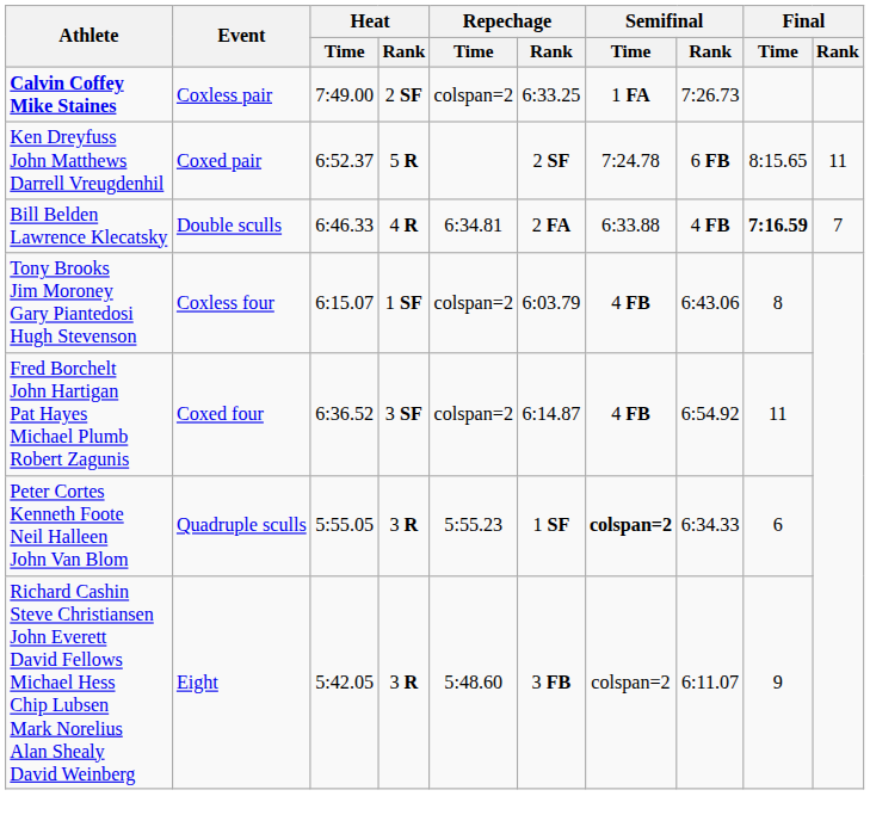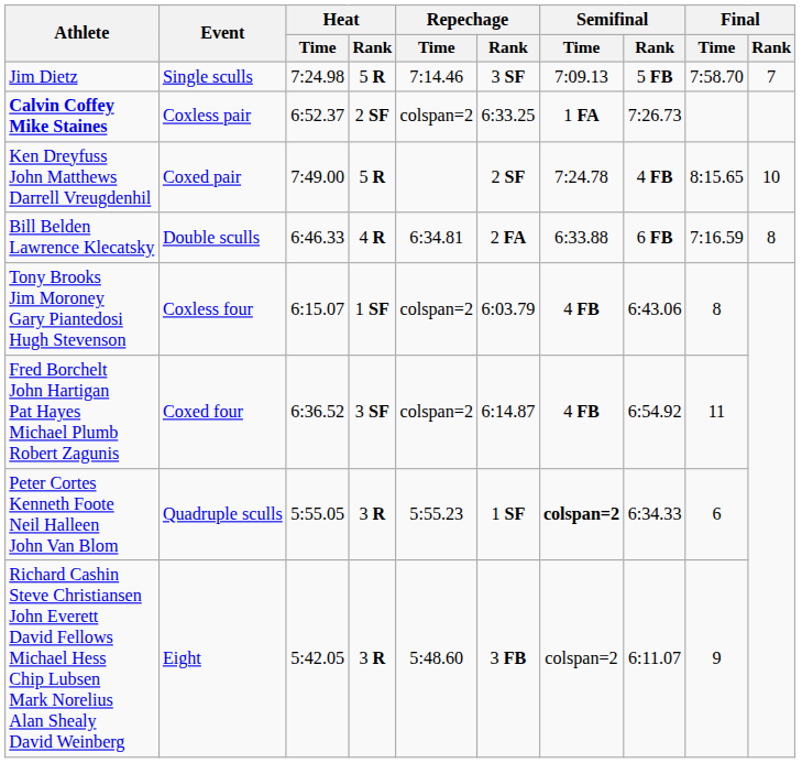+ row: Jim Dietz | Single sculls | 7:24.98 | 5 R | 7:14.46 | 3 SF | 7:09.13 | 5 FB | 7:58.70 | 7
Calvin Coffey Mike Staines | Heat / Time: 7:49.00 -> 6:52.37
Ken Dreyfuss John Matthews Darrell Vreugdenhil | Heat / Time: 6:52.37 -> 7:49.00
Ken Dreyfuss John Matthews Darrell Vreugdenhil | Semifinal / Rank: 6 FB -> 4 FB
Ken Dreyfuss John Matthews Darrell Vreugdenhil | Final / Rank: 11 -> 10
Bill Belden Lawrence Klecatsky | Semifinal / Rank: 4 FB -> 6 FB
Bill Belden Lawrence Klecatsky | Final / Time: bold -> normal
Bill Belden Lawrence Klecatsky | Final / Rank: 7 -> 8
